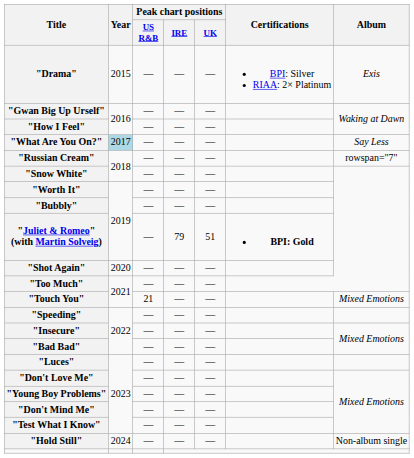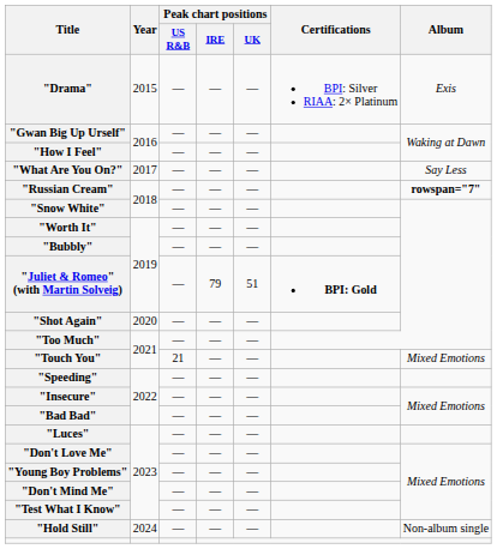"What Are You On?" | Year: lightblue background -> no background
"Russian Cream" | Album: normal -> bold
